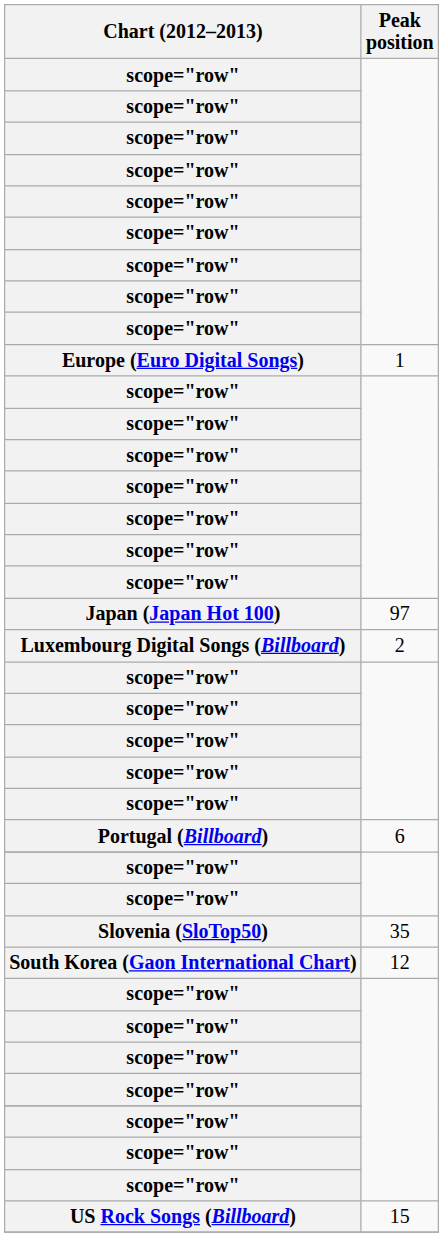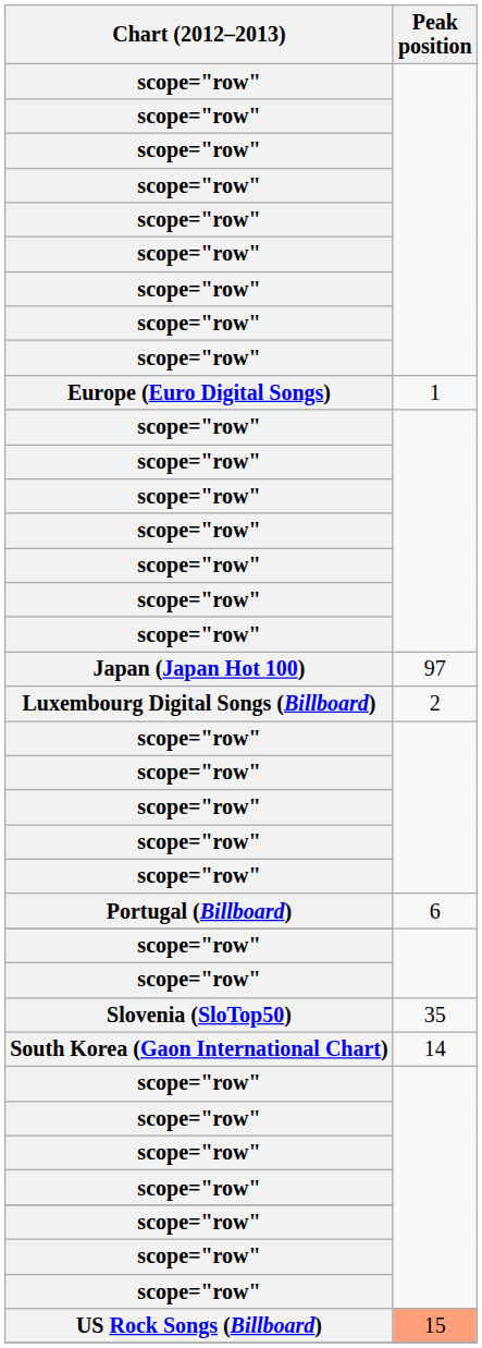South Korea (Gaon International Chart) | Peak position: 12 -> 14
US Rock Songs (Billboard) | Peak position: no background -> lightsalmon background
